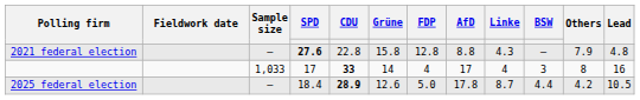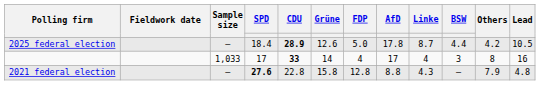rows swapped: 2025 federal election <-> 2021 federal election
